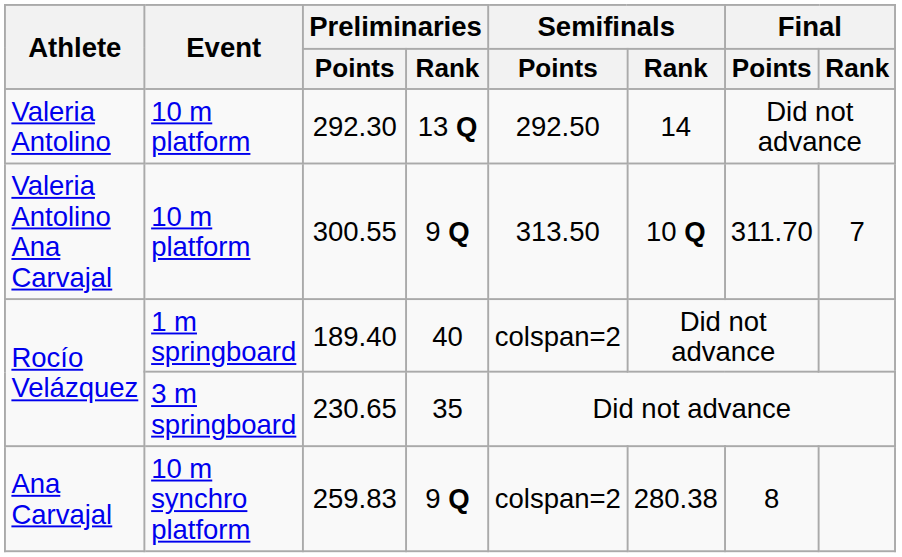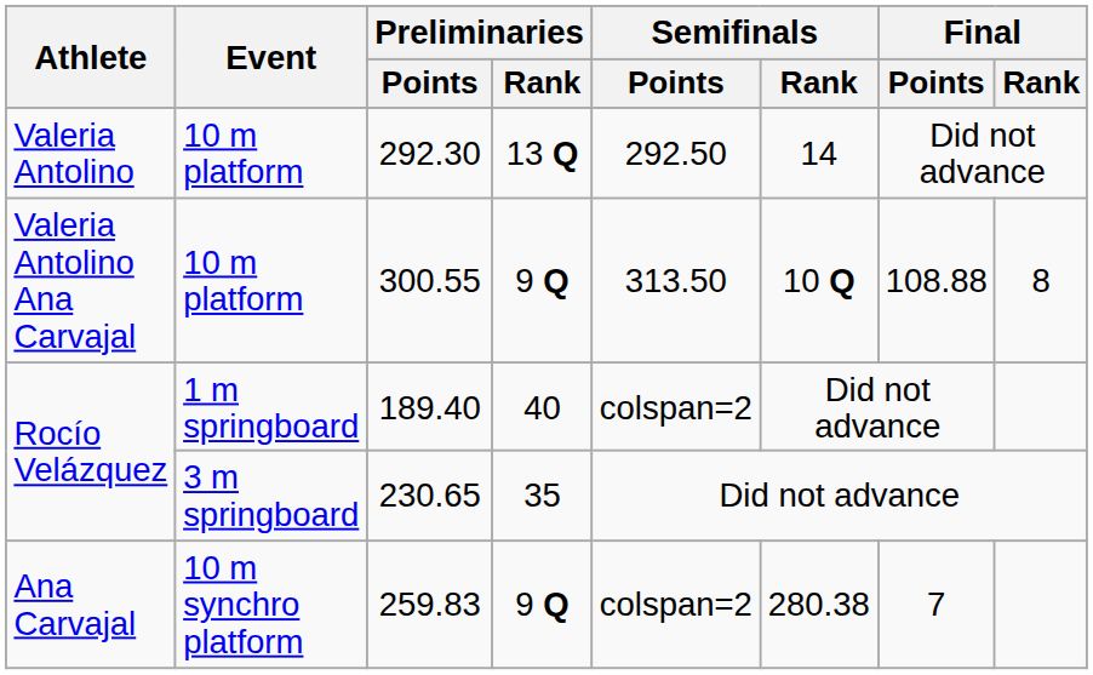300.55 | Final / Points: 311.70 -> 108.88
300.55 | Final / Rank: 7 -> 8
259.83 | Final / Points: 8 -> 7
